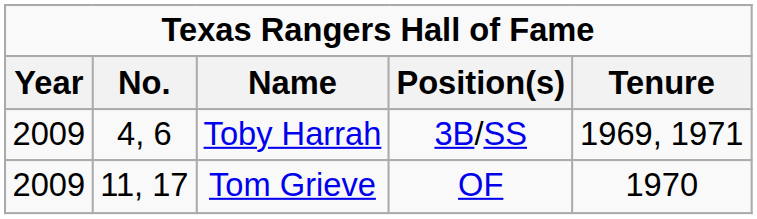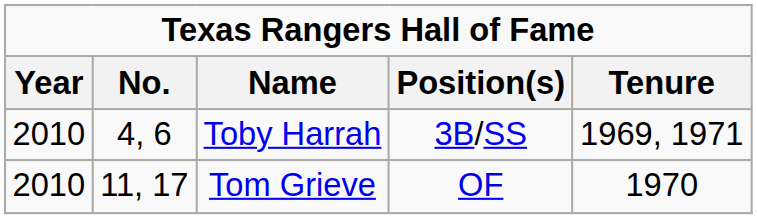Toby Harrah | Year: 2009 -> 2010
Tom Grieve | Year: 2009 -> 2010
